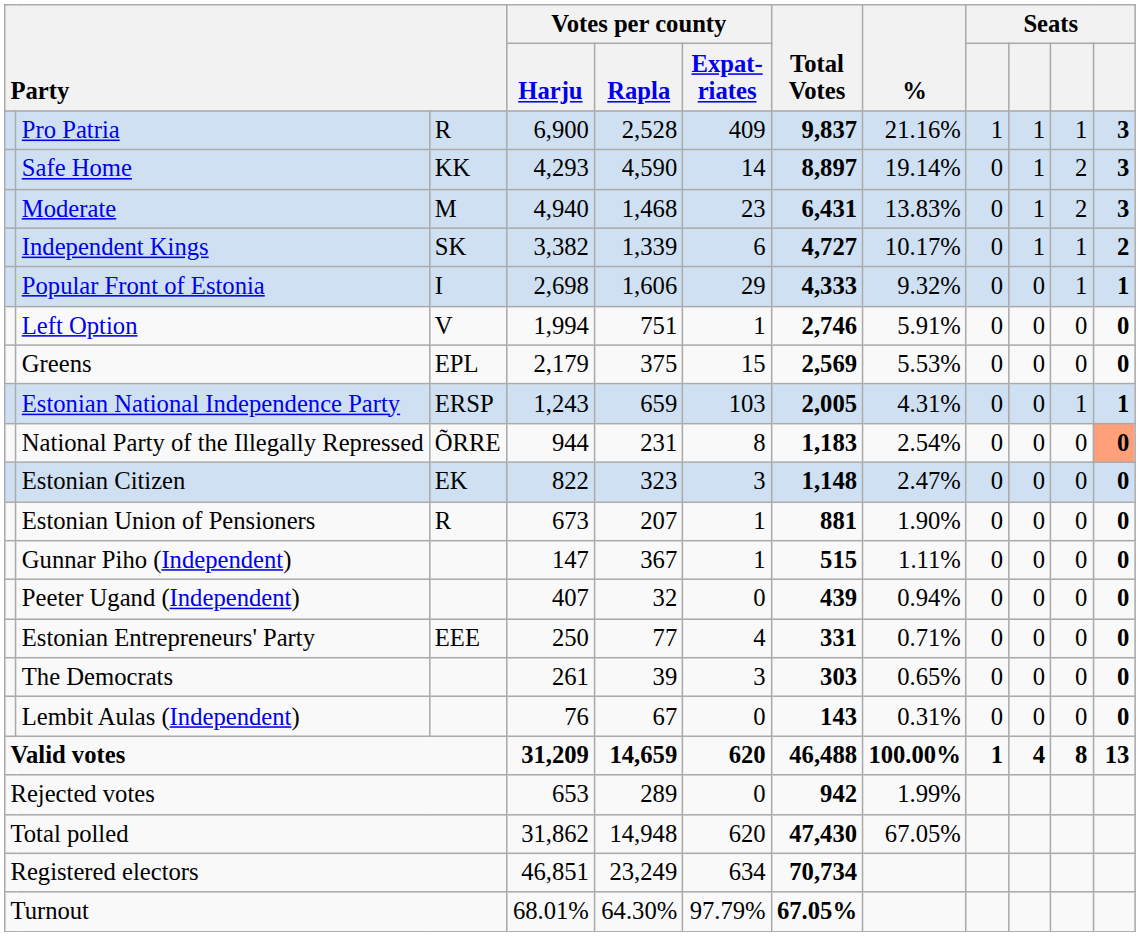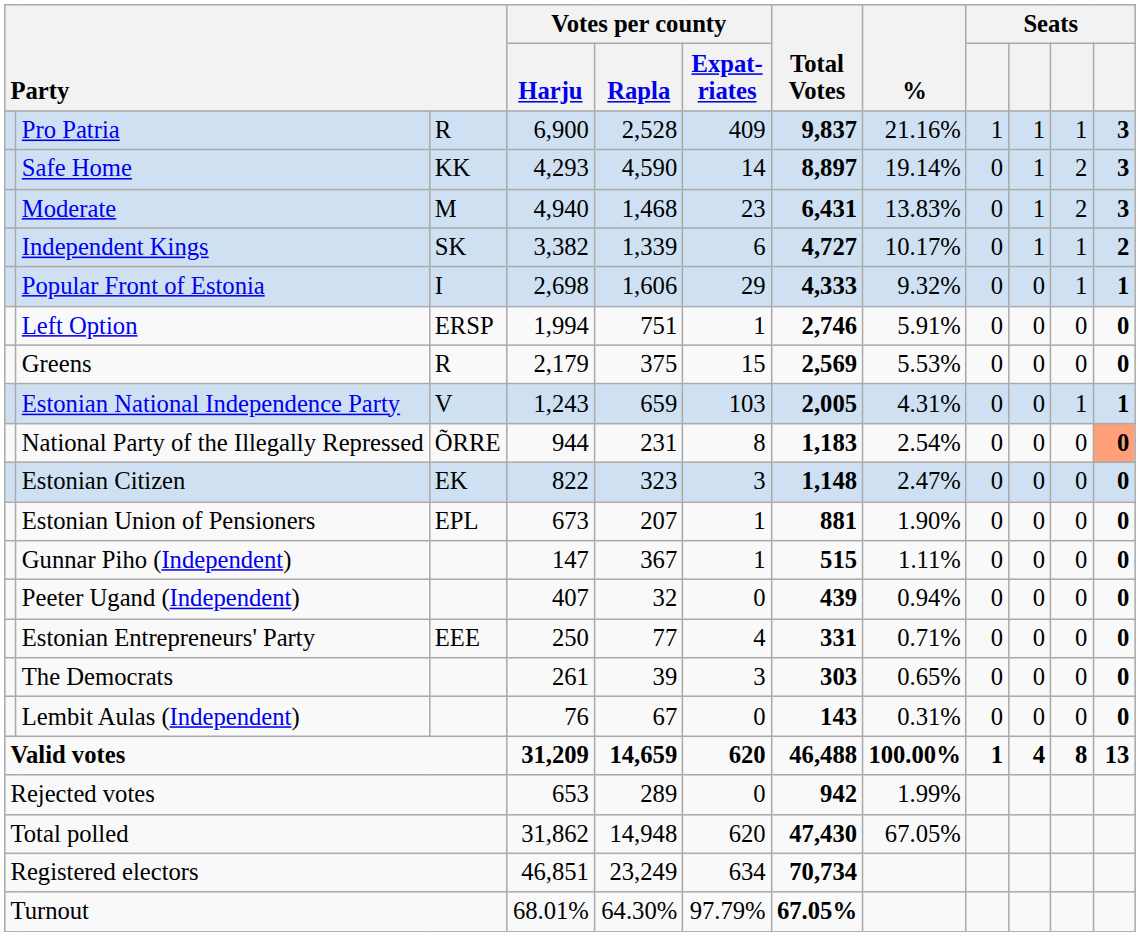Left Option | column 3: V -> ERSP
Greens | column 3: EPL -> R
Estonian National Independence Party | column 3: ERSP -> V
Estonian Union of Pensioners | column 3: R -> EPL
